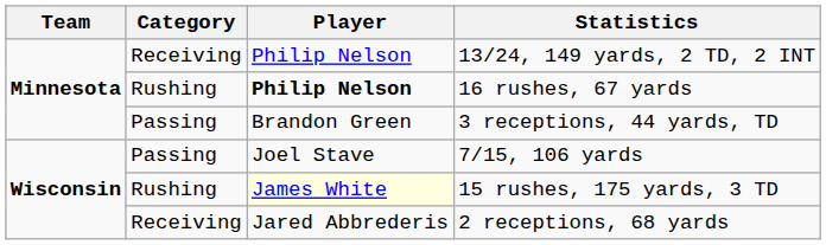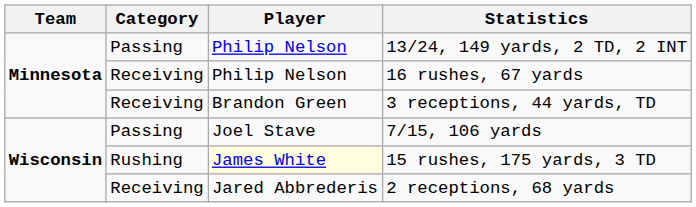13/24, 149 yards, 2 TD, 2 INT | Category: Receiving -> Passing
16 rushes, 67 yards | Category: Rushing -> Receiving
16 rushes, 67 yards | Player: bold -> normal
3 receptions, 44 yards, TD | Category: Passing -> Receiving
